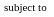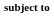subject to | column 1: normal -> bold
